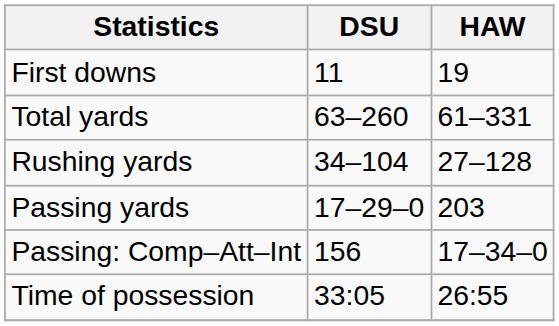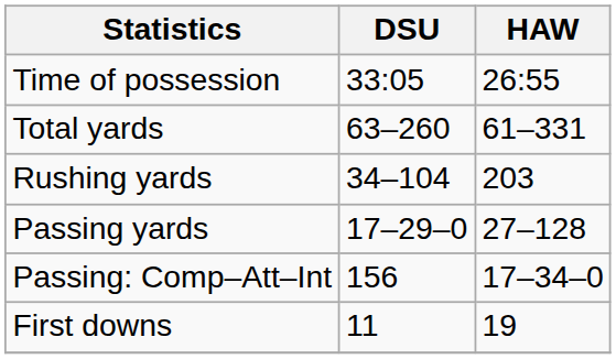rows swapped: First downs <-> Time of possession
Rushing yards | HAW: 27–128 -> 203
Passing yards | HAW: 203 -> 27–128
